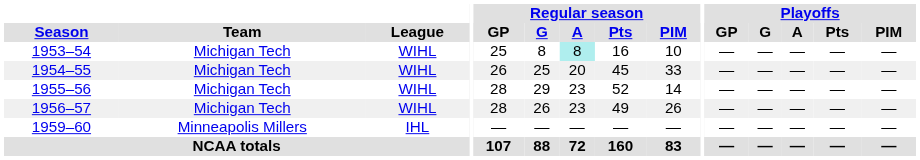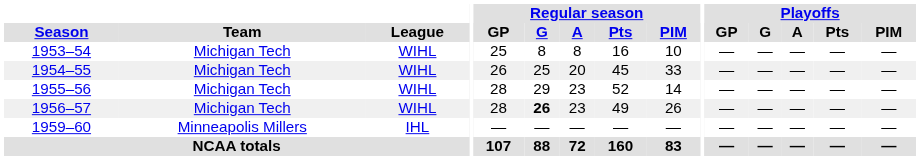1953–54 | Regular season / A: paleturquoise background -> no background
1956–57 | Regular season / G: normal -> bold
